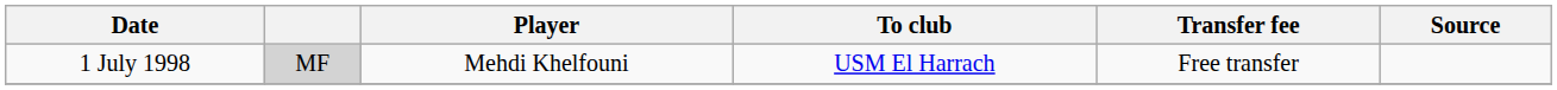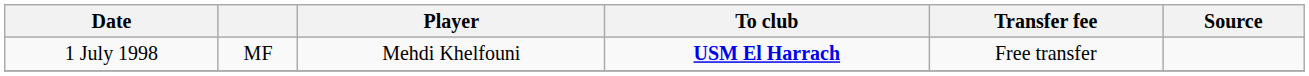1 July 1998 | column 2: lightgrey background -> no background
1 July 1998 | To club: normal -> bold
